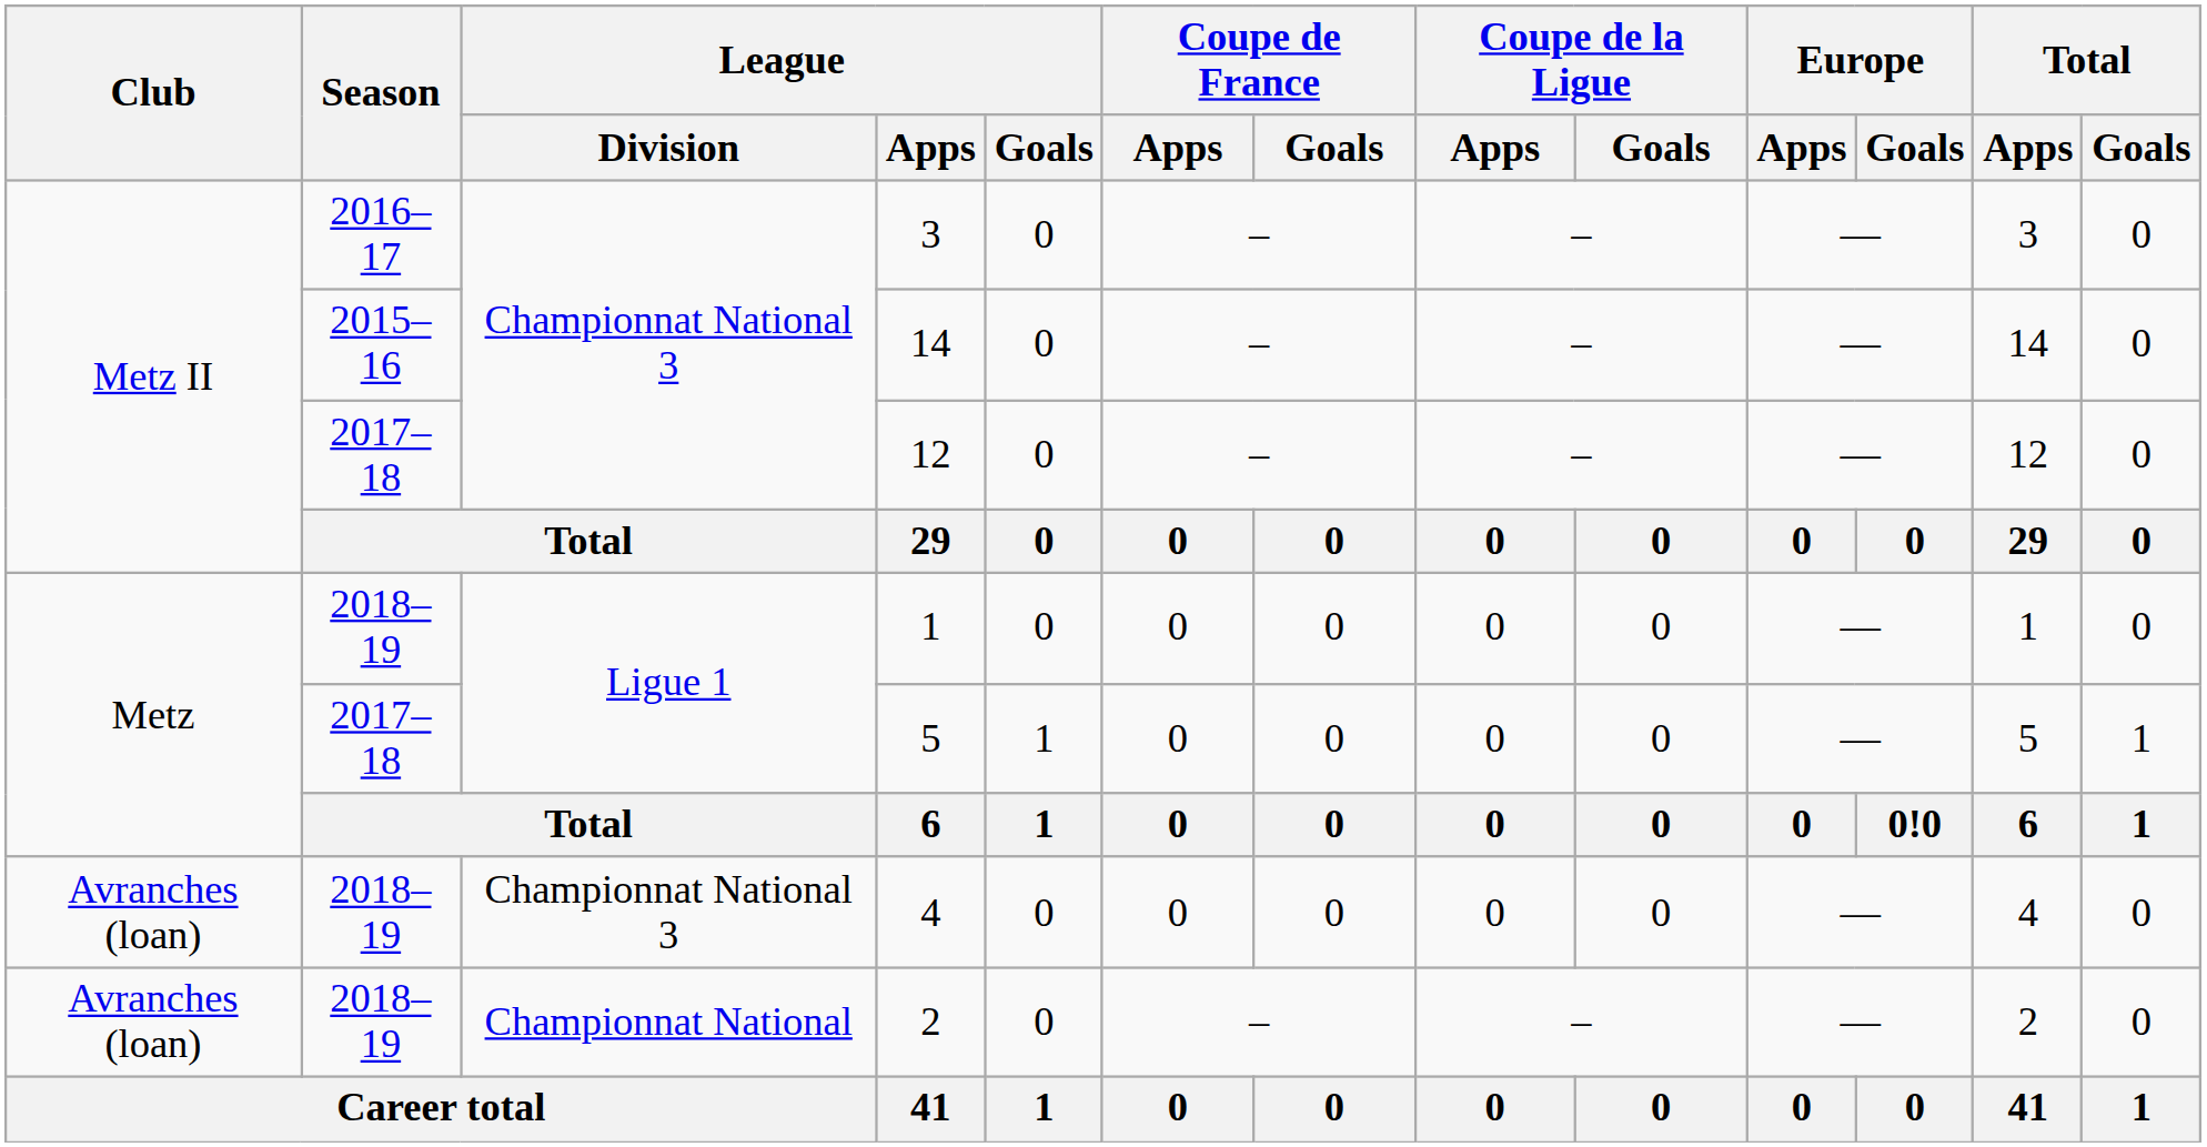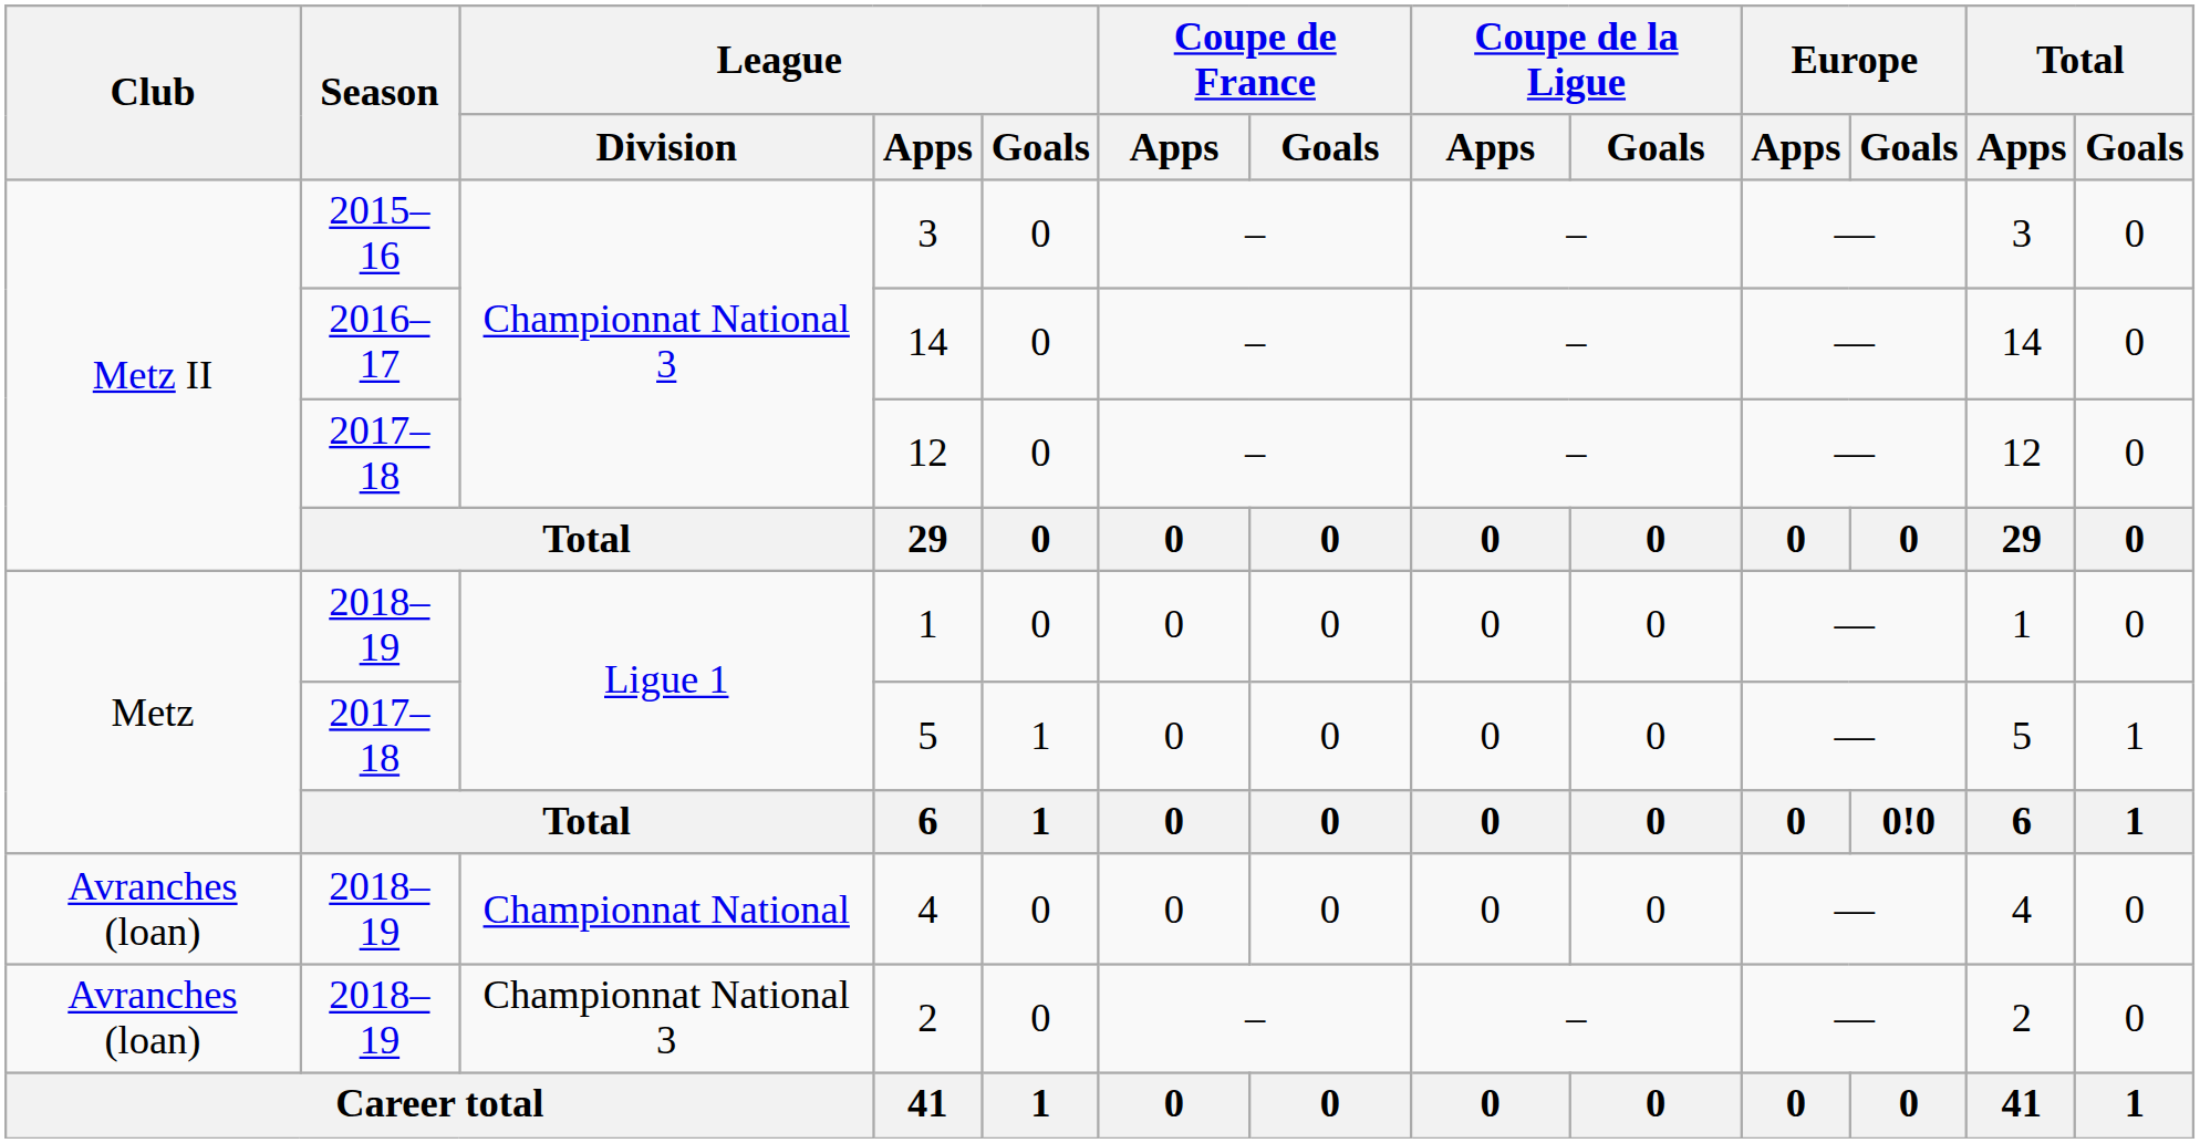row 3 | Season: 2016–17 -> 2015–16
row 4 | Season: 2015–16 -> 2016–17
row 10 | League / Division: Championnat National 3 -> Championnat National
row 11 | League / Division: Championnat National -> Championnat National 3
